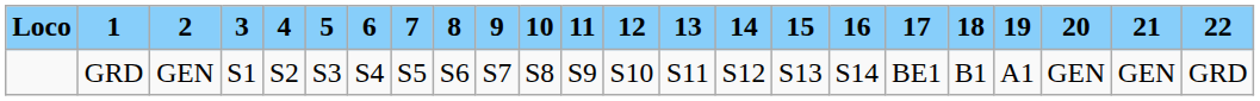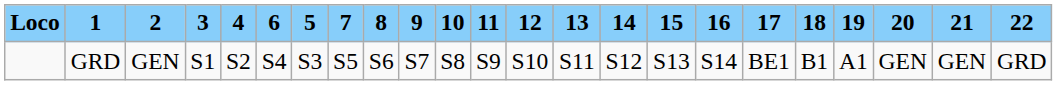columns swapped: 5 <-> 6
